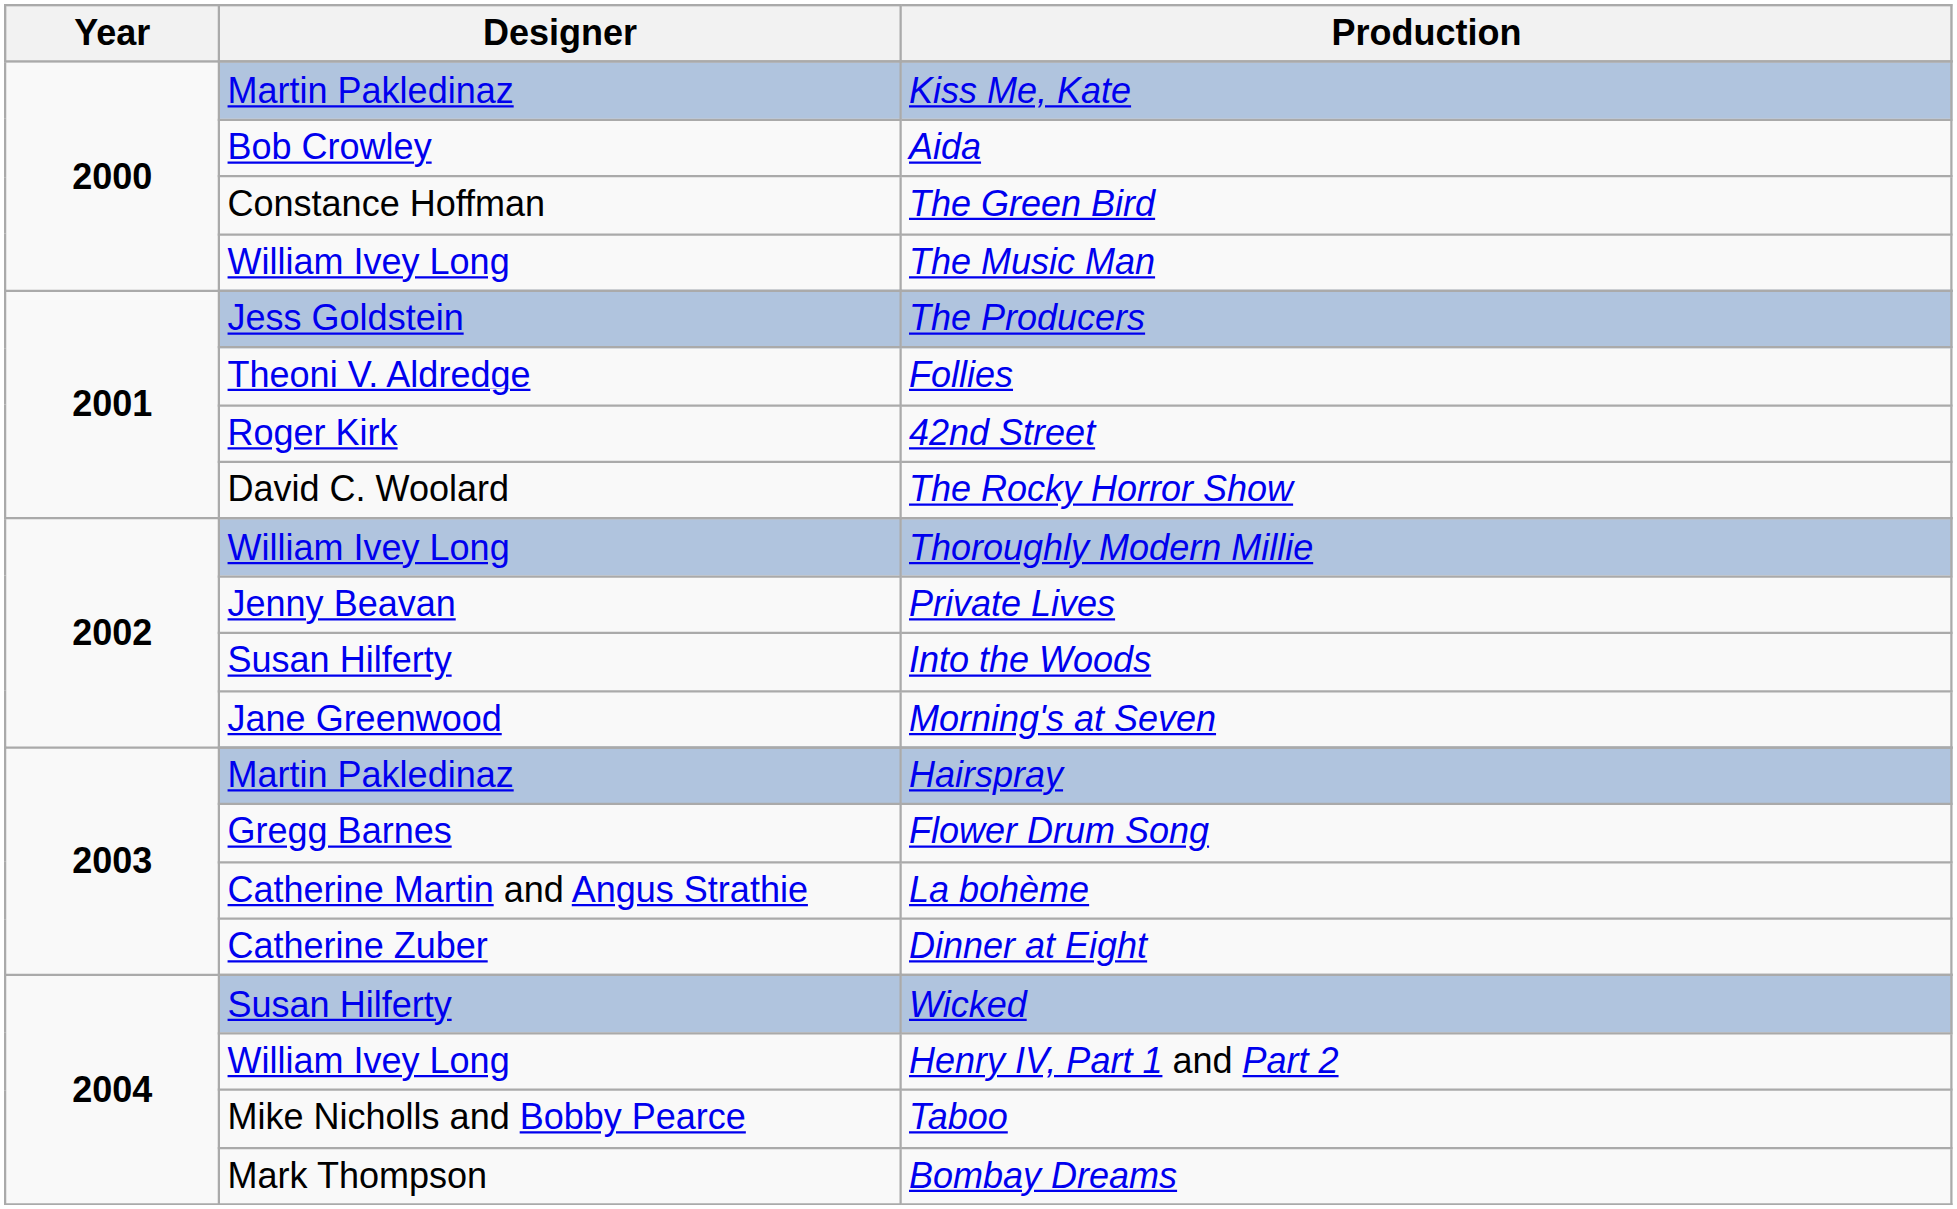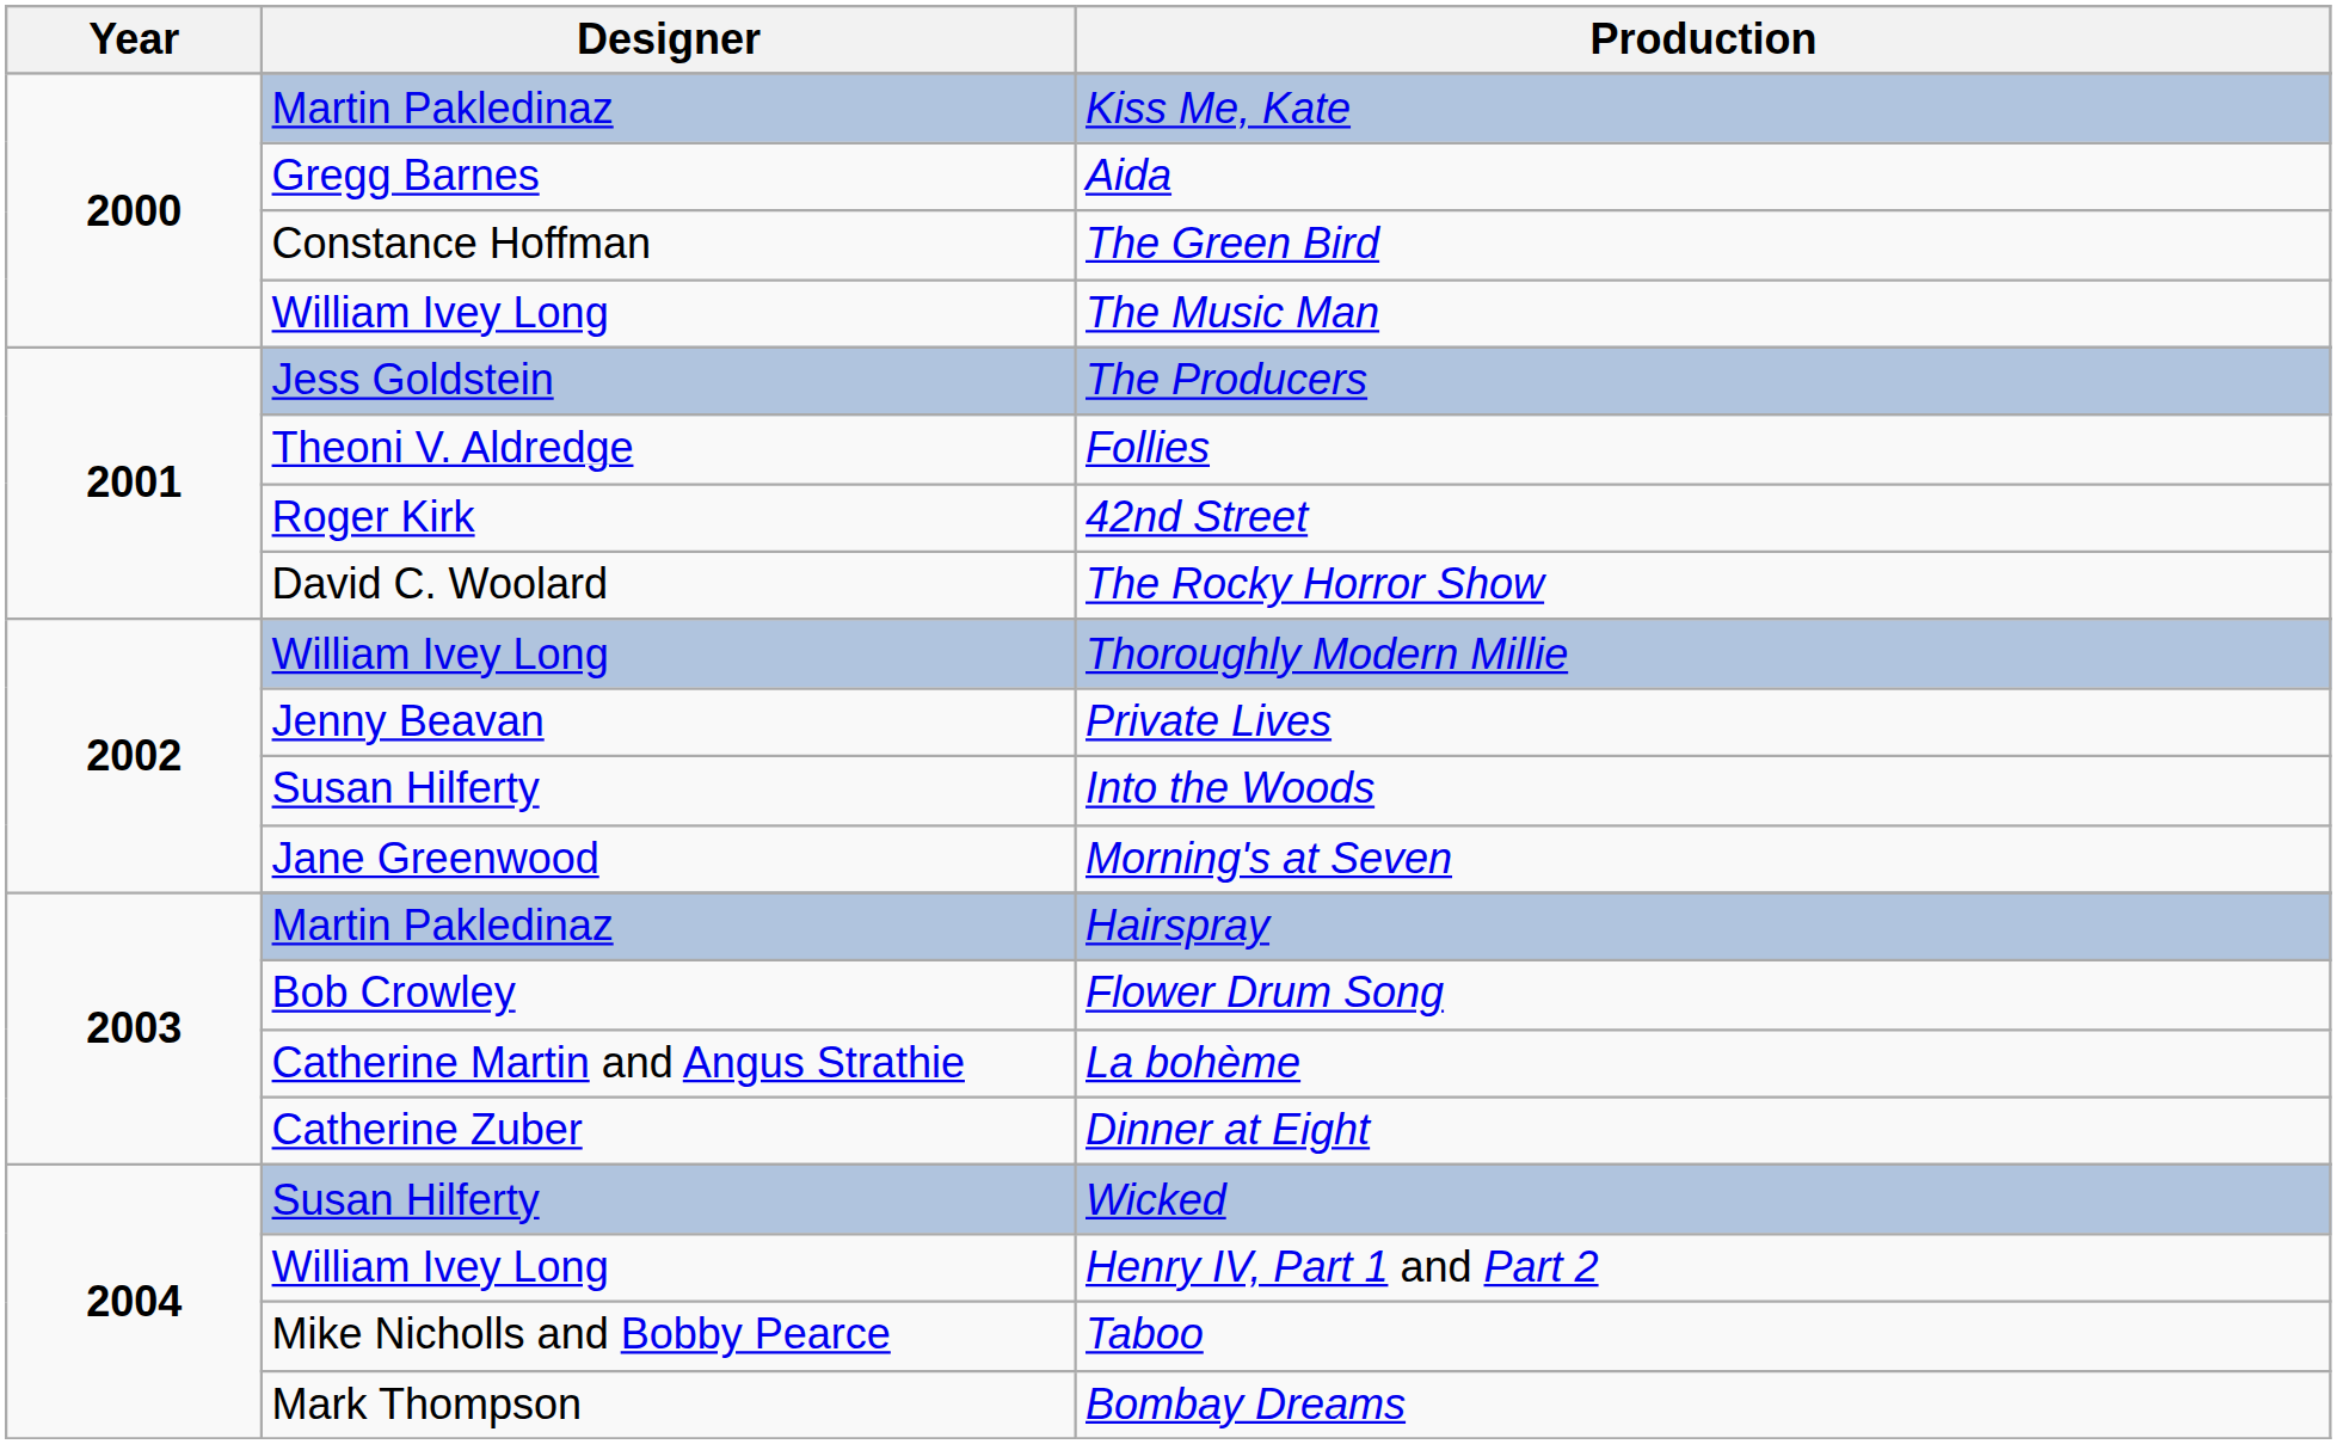Aida | Designer: Bob Crowley -> Gregg Barnes
Flower Drum Song | Designer: Gregg Barnes -> Bob Crowley
